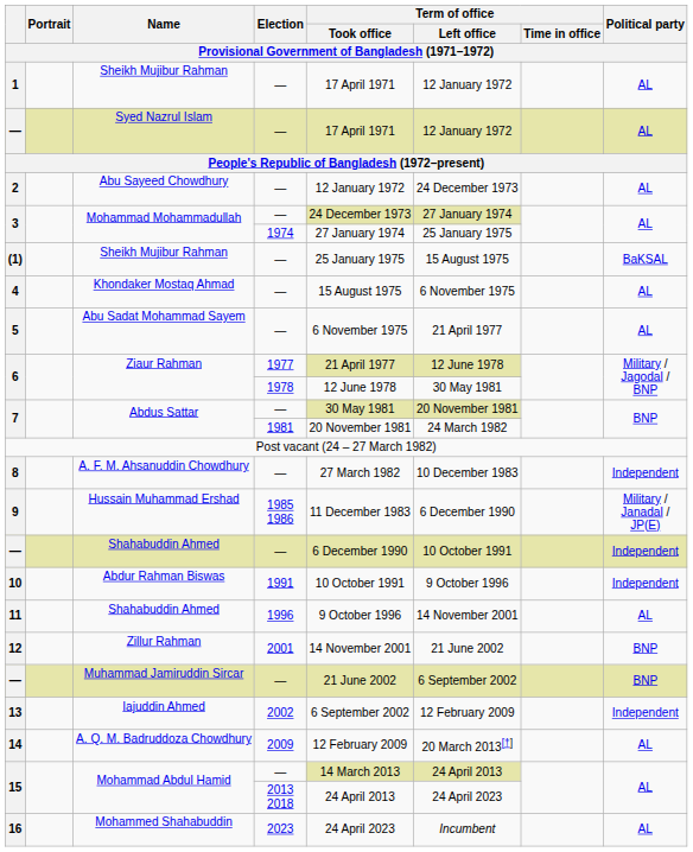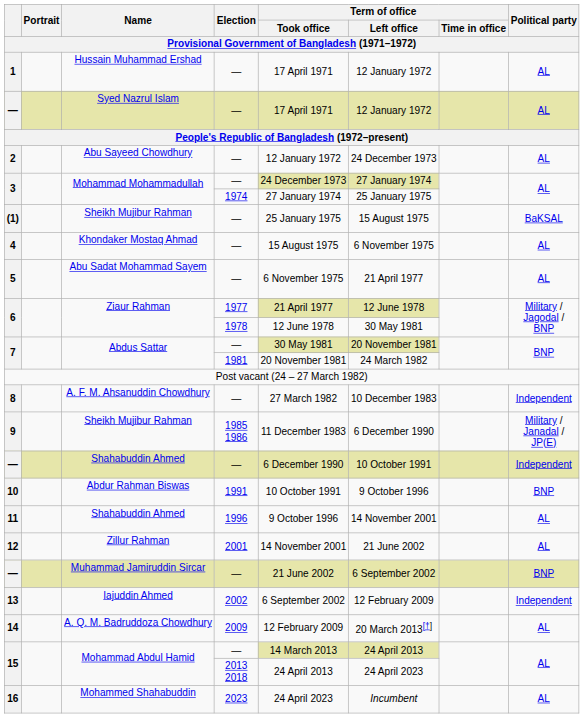1 | Name: Sheikh Mujibur Rahman -> Hussain Muhammad Ershad
9 | Name: Hussain Muhammad Ershad -> Sheikh Mujibur Rahman
10 | Political party: Independent -> BNP
12 | Political party: BNP -> AL
